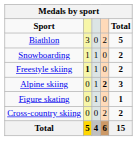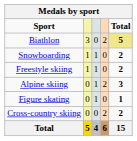Biathlon | Total: no background -> khaki background
Freestyle skiing | column 2: bold -> normal
Alpine skiing | column 4: bold -> normal
